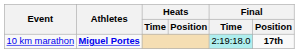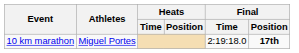10 km marathon | Athletes: bold -> normal
10 km marathon | Final / Time: paleturquoise background -> no background
